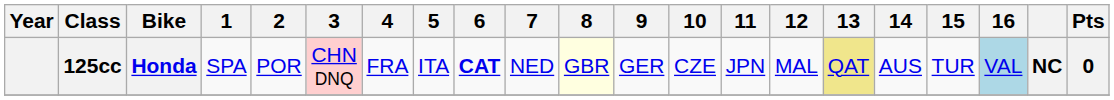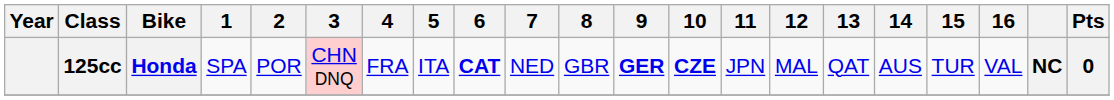125cc | 8: lightyellow background -> no background
125cc | 9: normal -> bold
125cc | 10: normal -> bold
125cc | 13: khaki background -> no background
125cc | 16: lightblue background -> no background
